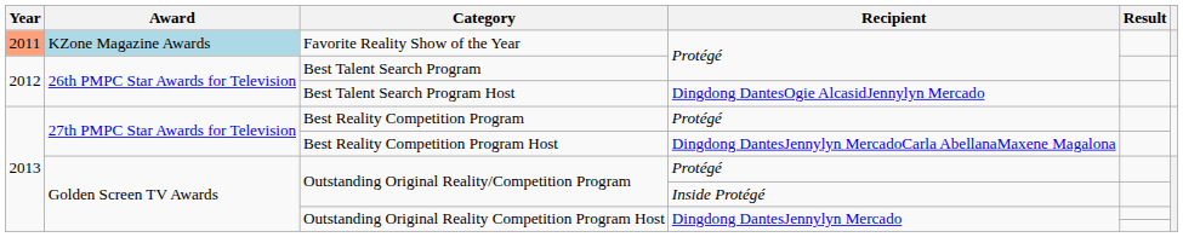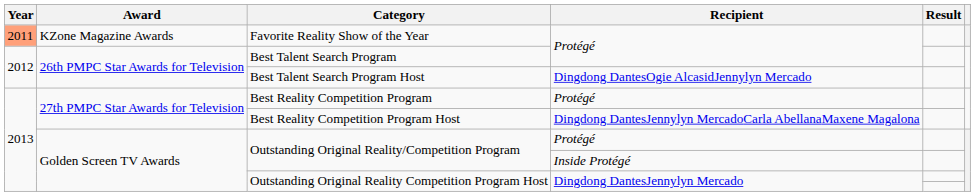Favorite Reality Show of the Year | Award: lightblue background -> no background
